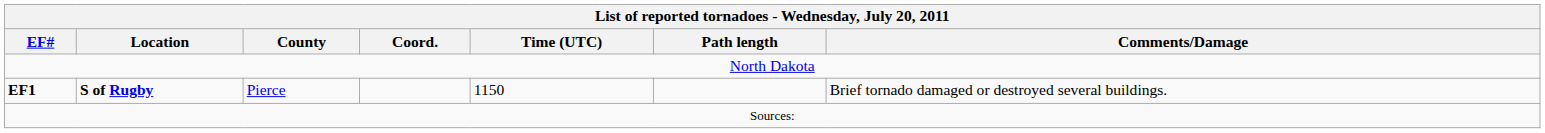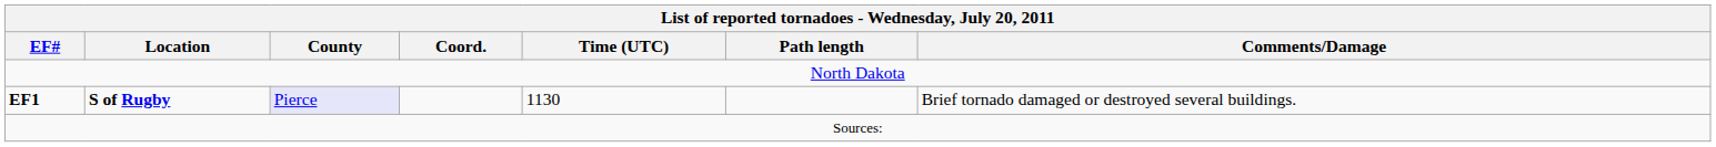EF1 | County: no background -> lavender background
EF1 | Time (UTC): 1150 -> 1130
